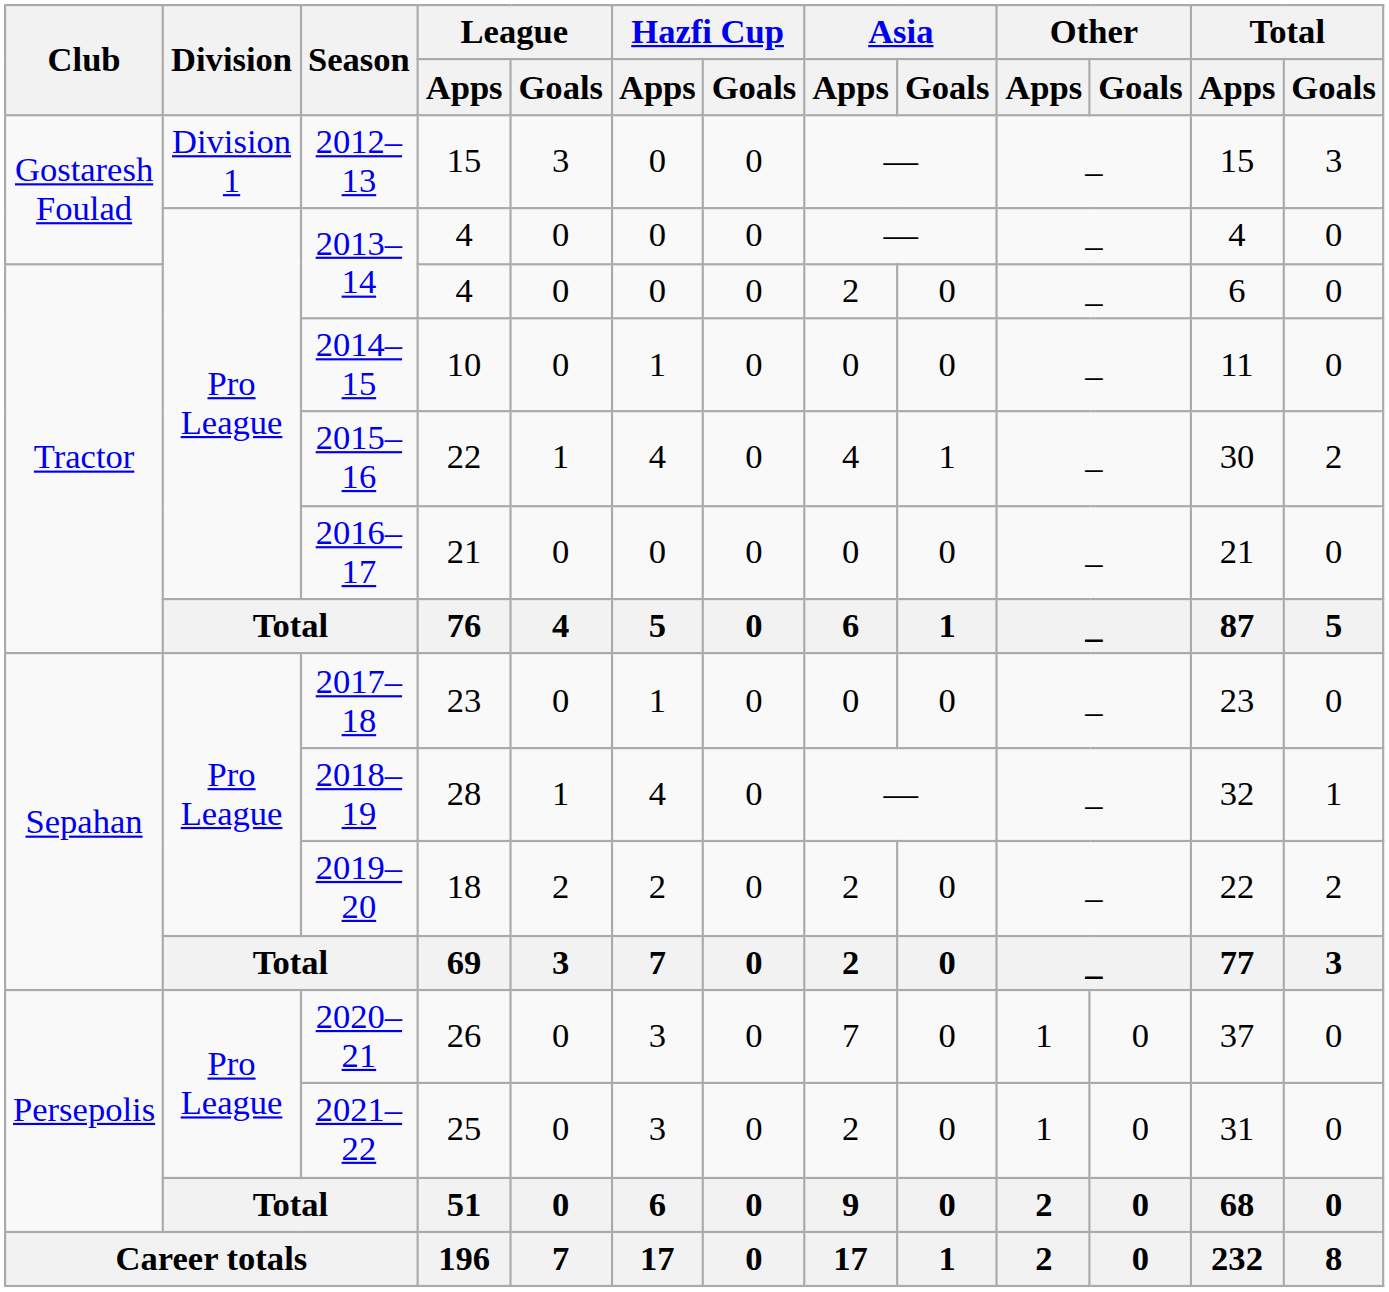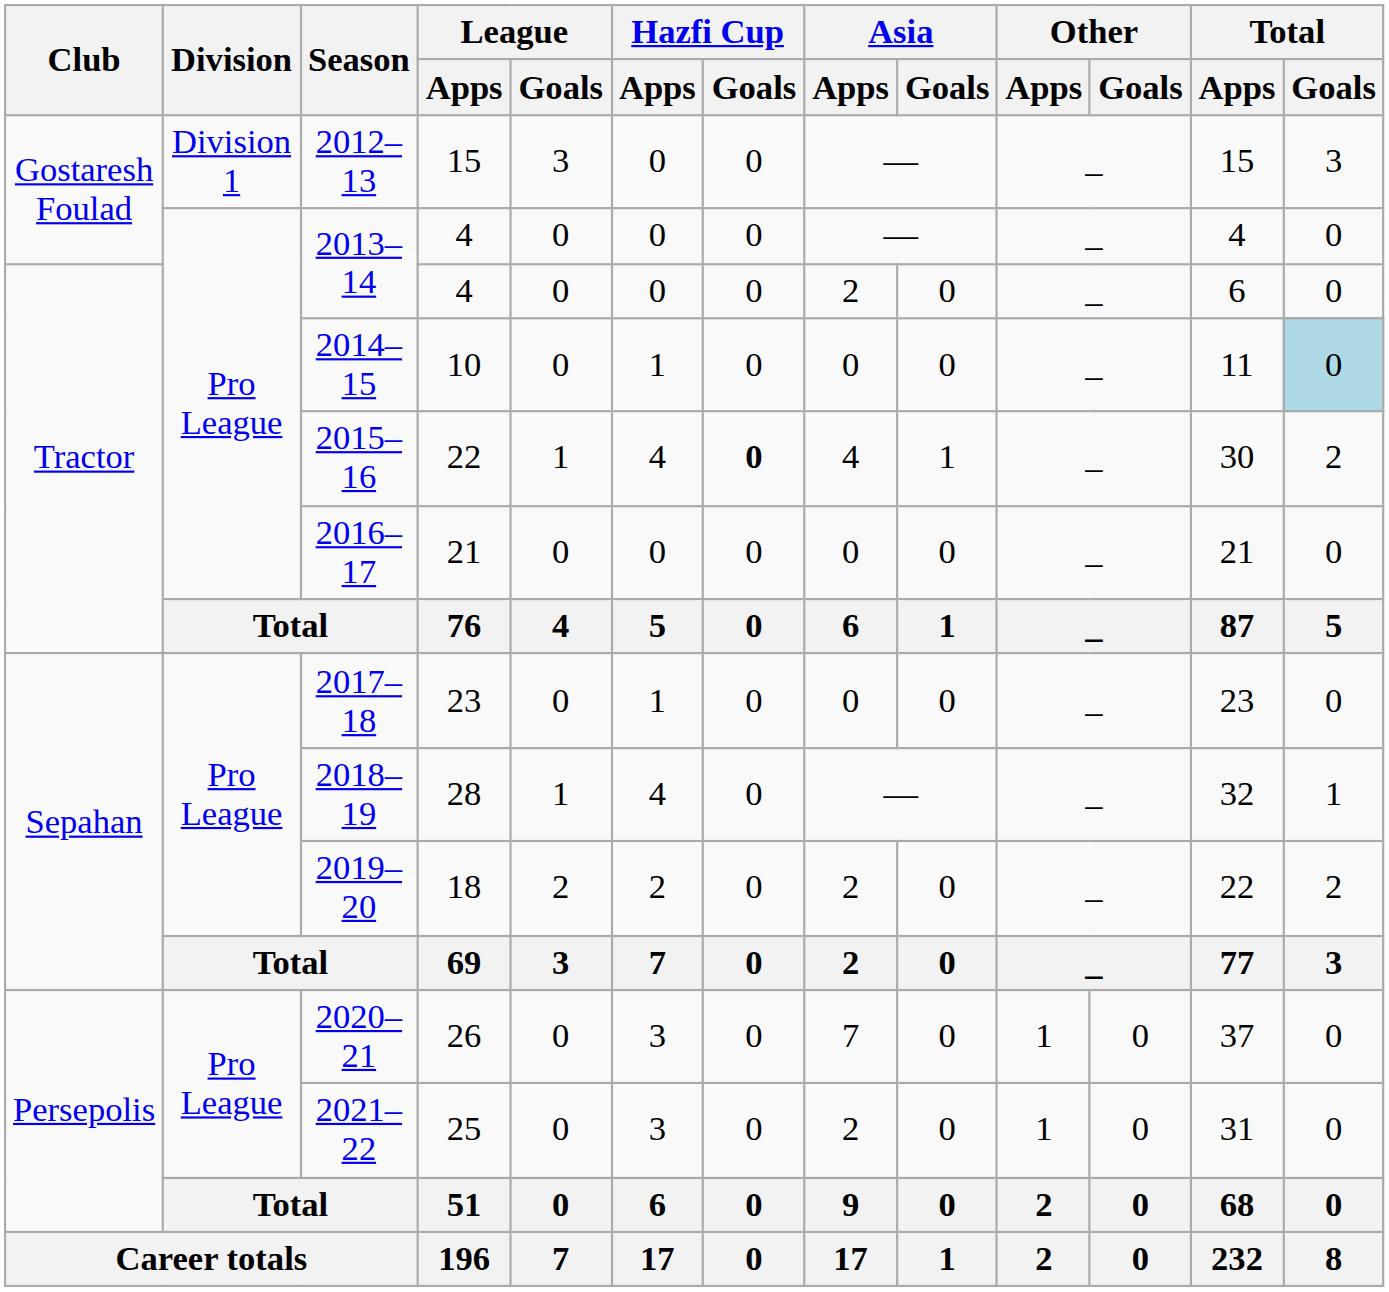2014–15 | Total / Goals: no background -> lightblue background
2015–16 | Hazfi Cup / Goals: normal -> bold
